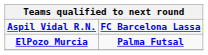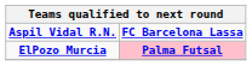ElPozo Murcia | FC Barcelona Lassa: no background -> pink background
